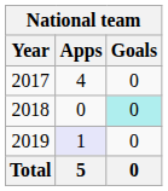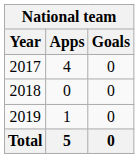2018 | Goals: paleturquoise background -> no background
2019 | Apps: lavender background -> no background
